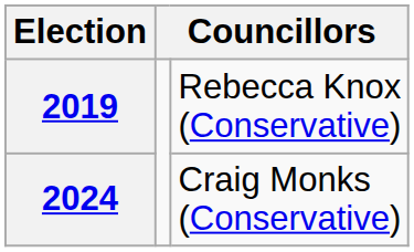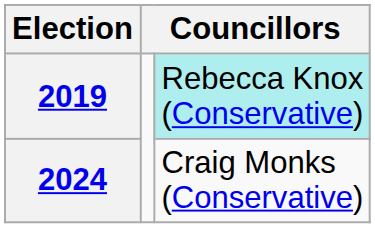2019 | column 3: no background -> paleturquoise background
